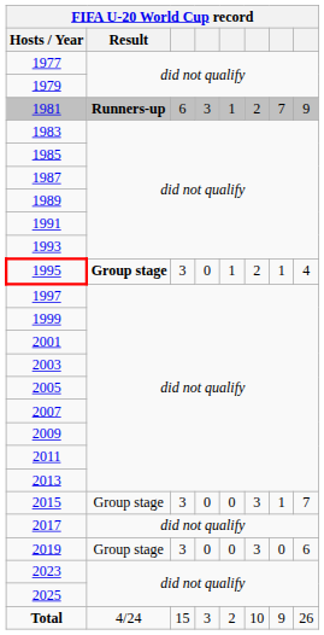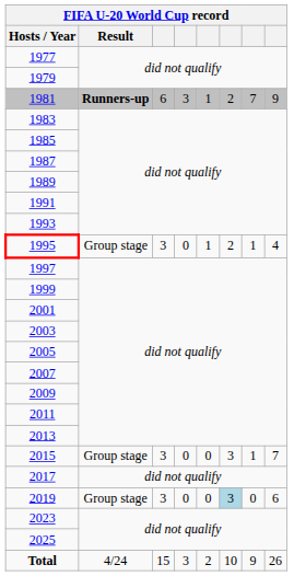1995 | Result: bold -> normal
2019 | column 6: no background -> lightblue background
